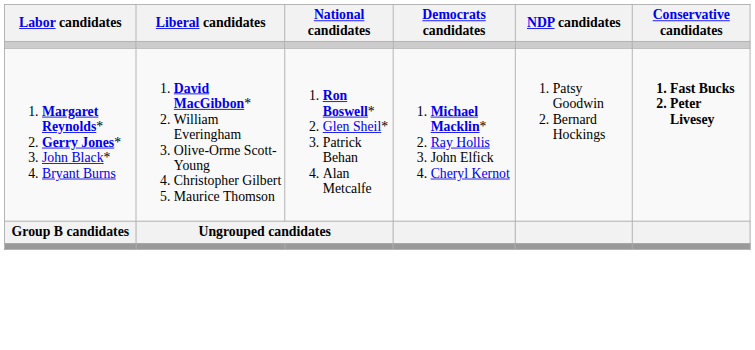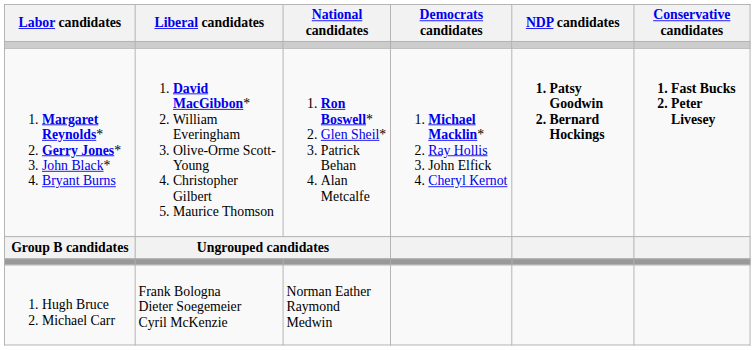Margaret Reynolds* Gerry Jones* John Black* Bryant Burns | NDP candidates: normal -> bold
+ row: Hugh Bruce Michael Carr | Frank Bologna Dieter Soegemeier Cyril McKenzie | Norman Eather Raymond Medwin
